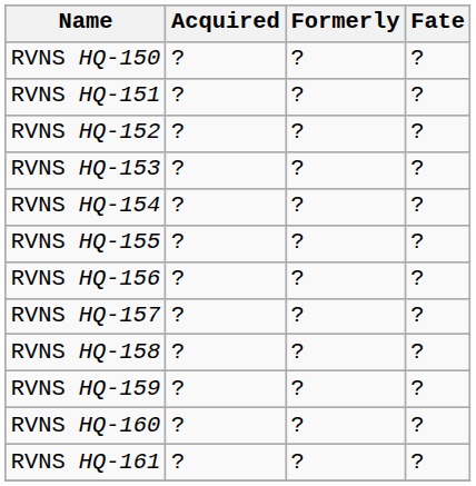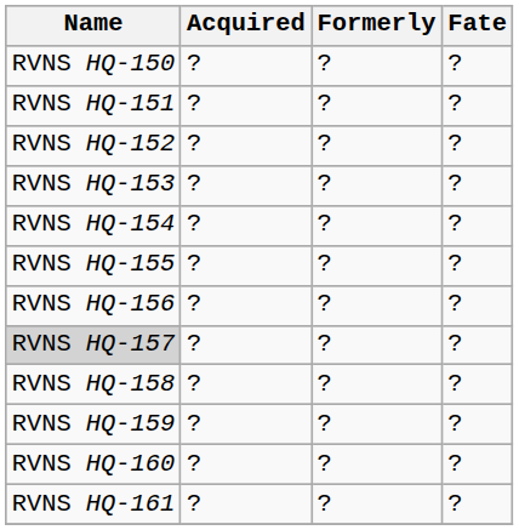RVNS HQ-157 | Name: no background -> lightgrey background
